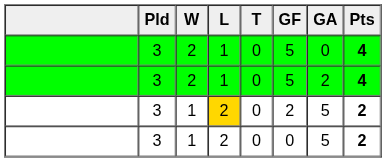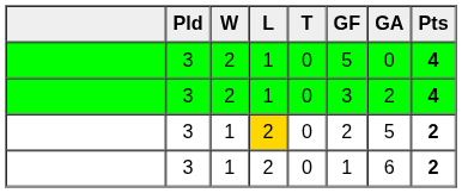row 3 | GF: 5 -> 3
row 5 | GF: 0 -> 1
row 5 | GA: 5 -> 6
